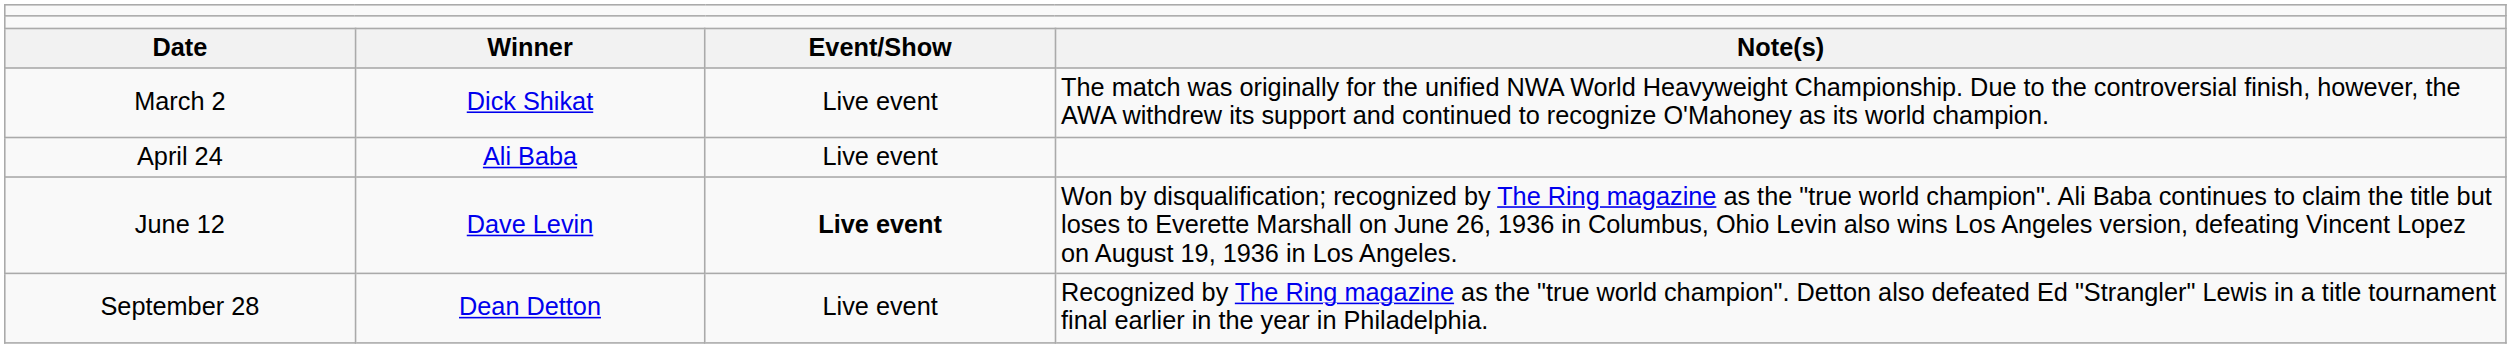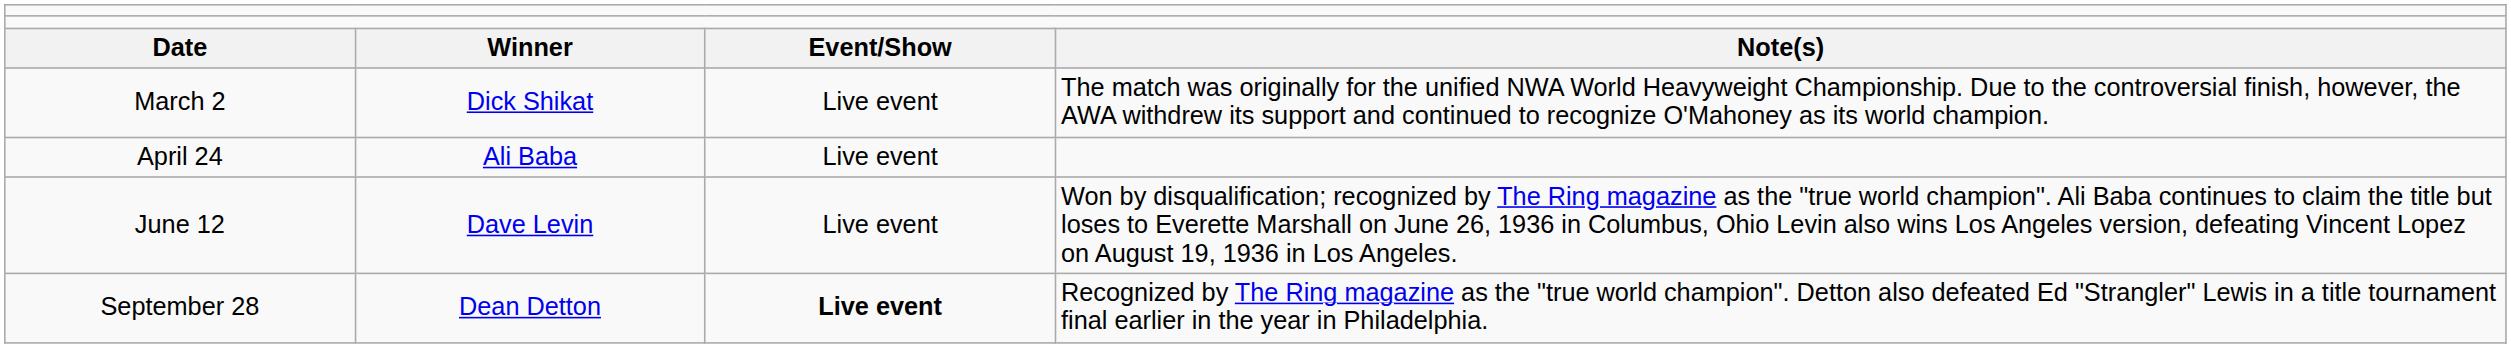June 12 | column 3: bold -> normal
September 28 | column 3: normal -> bold
